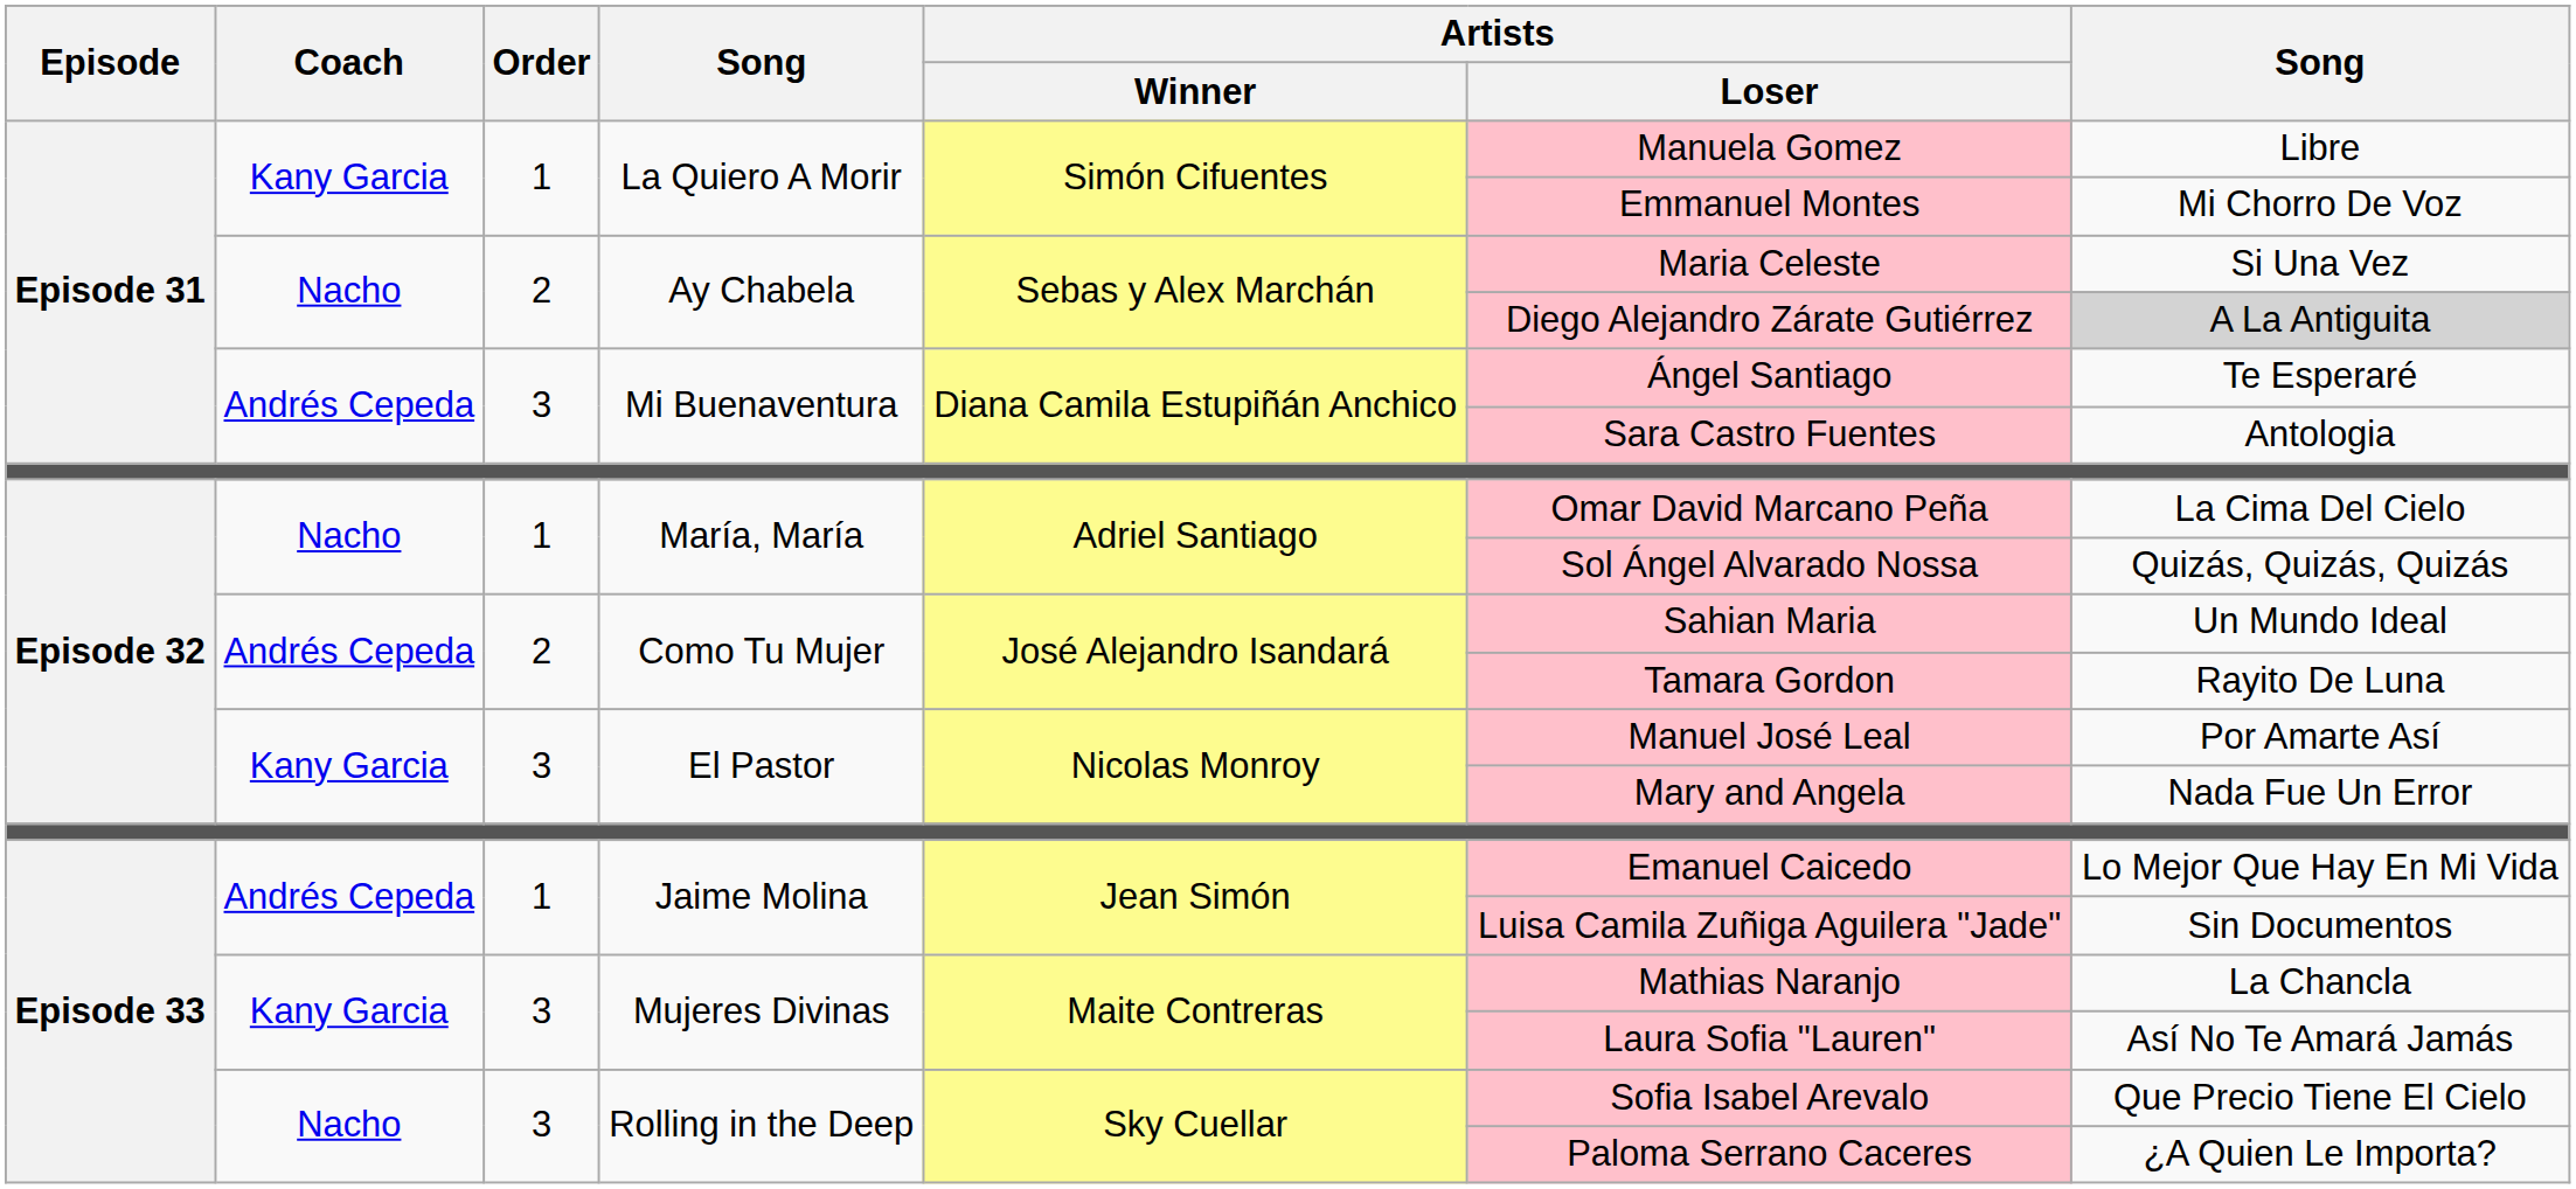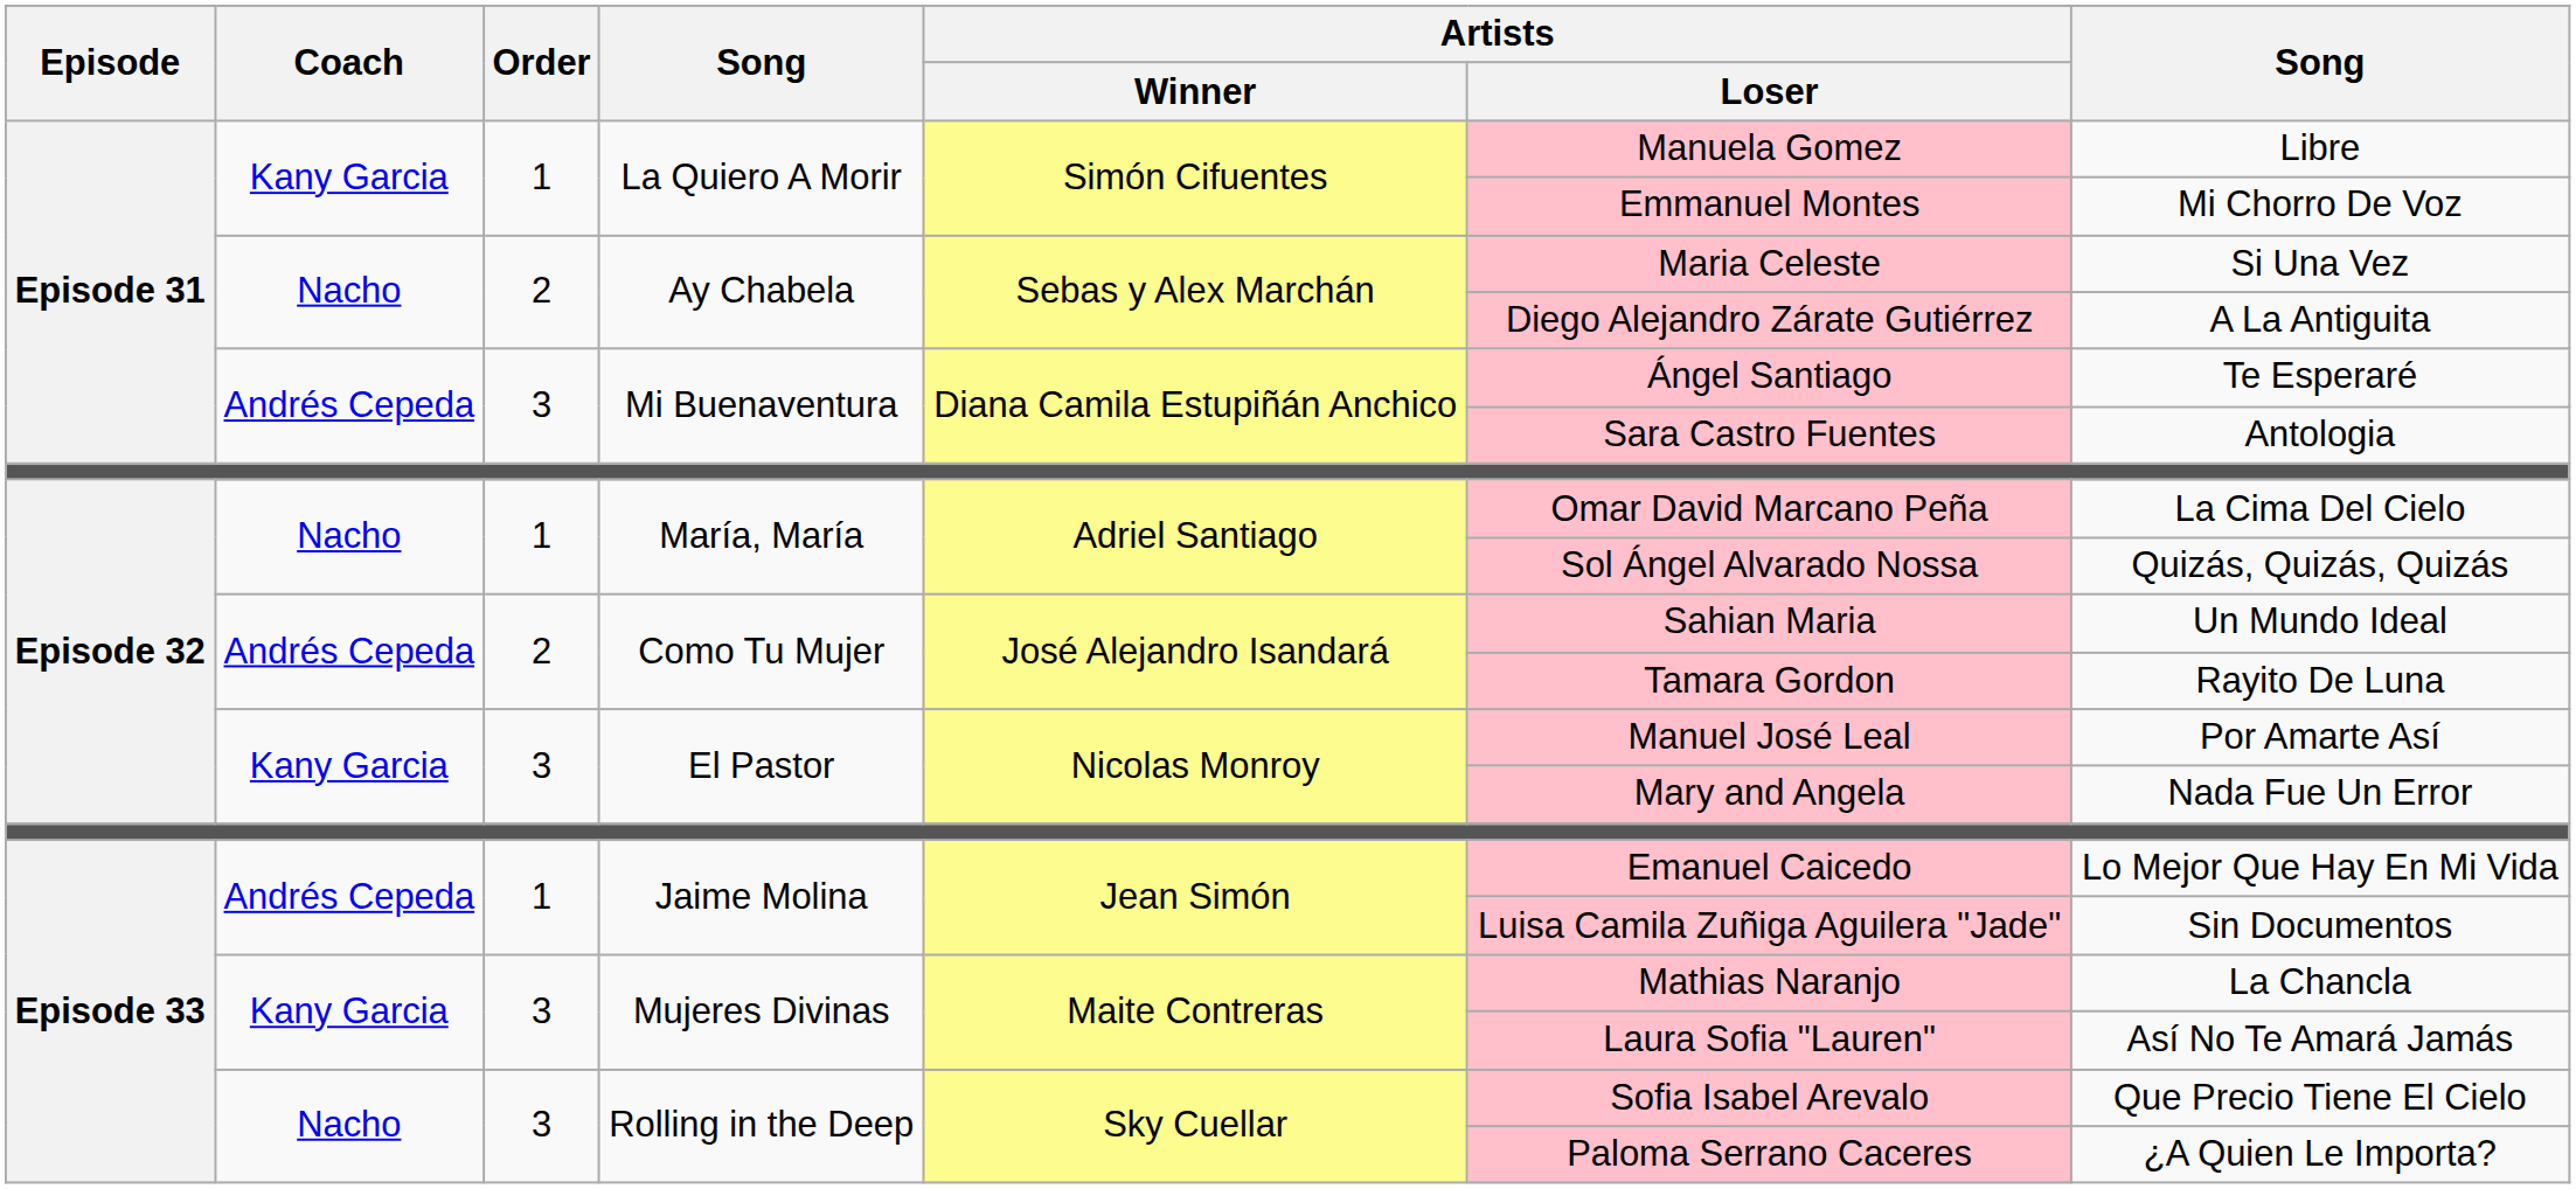row 6 | column 7: lightgrey background -> no background
